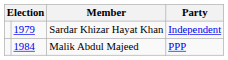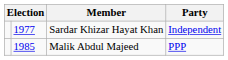Sardar Khizar Hayat Khan | column 2: 1979 -> 1977
Malik Abdul Majeed | column 2: 1984 -> 1985
